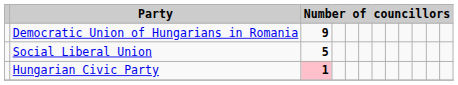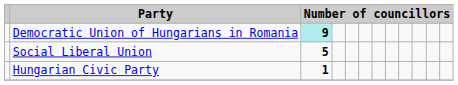Democratic Union of Hungarians in Romania | column 3: no background -> paleturquoise background
Hungarian Civic Party | column 3: pink background -> no background
